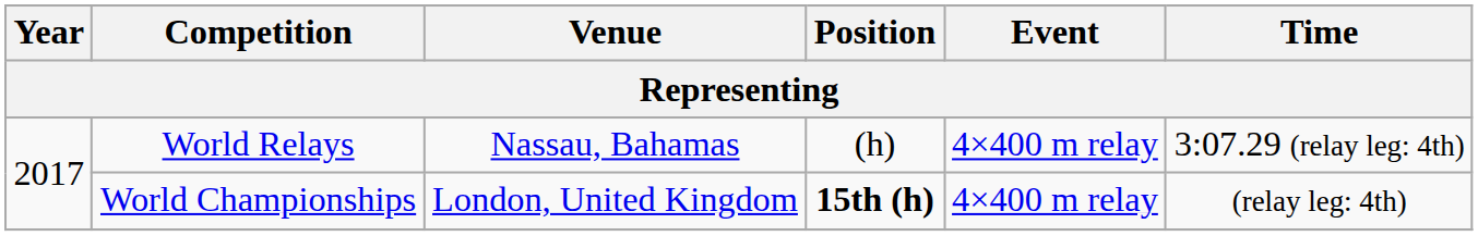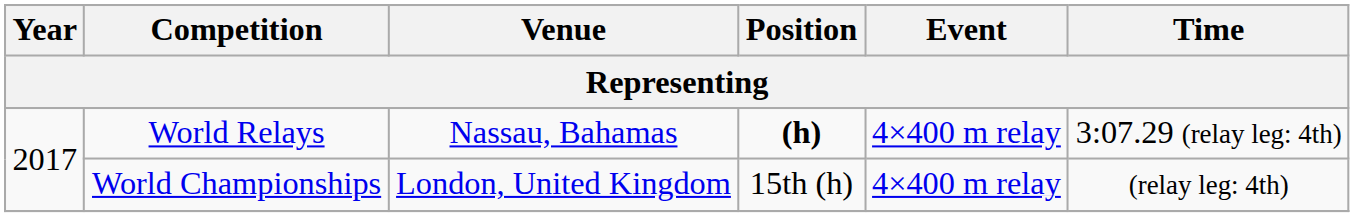World Relays | Position: normal -> bold
World Championships | Position: bold -> normal
